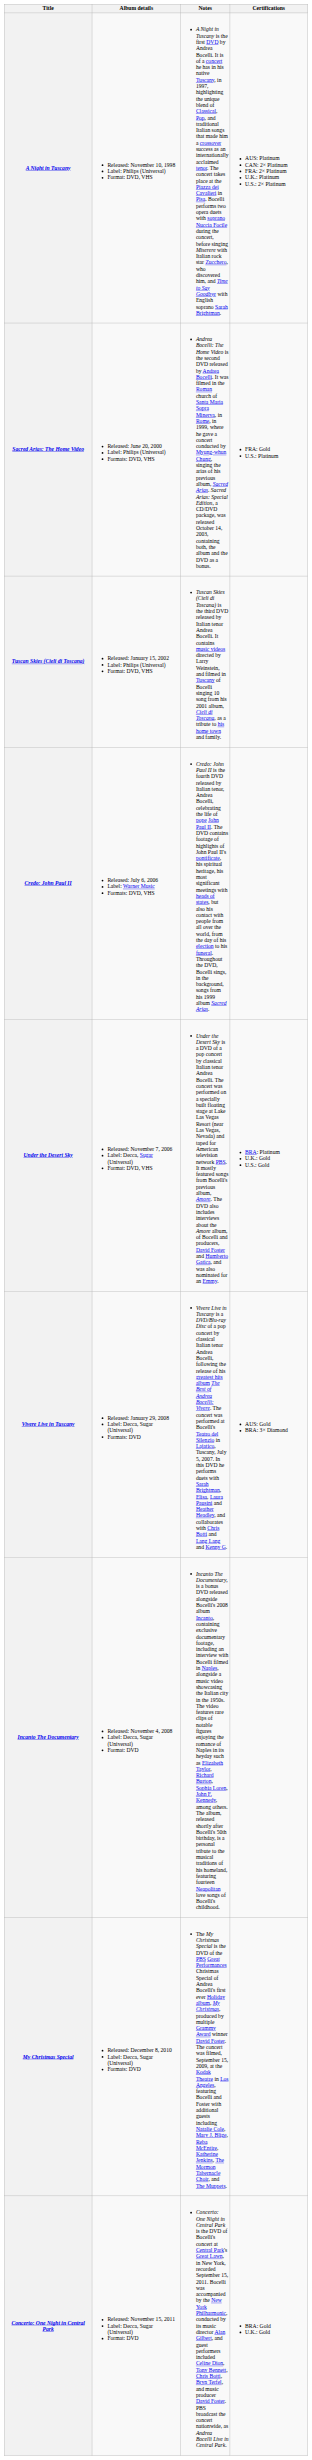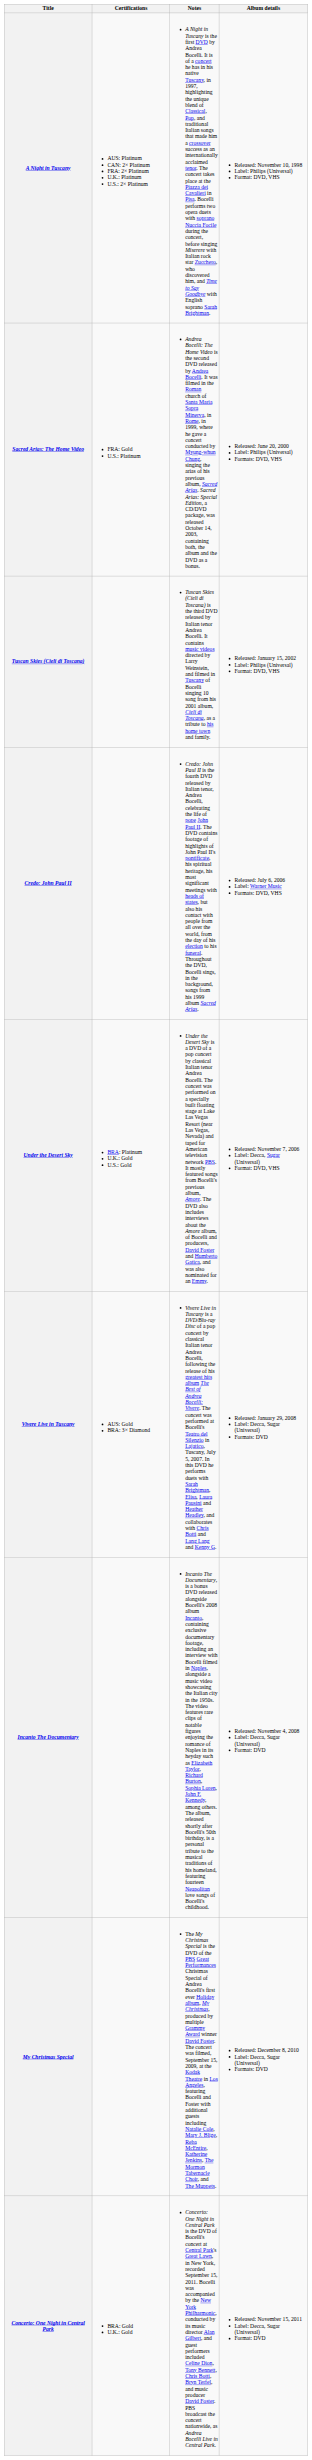columns swapped: Album details <-> Certifications
